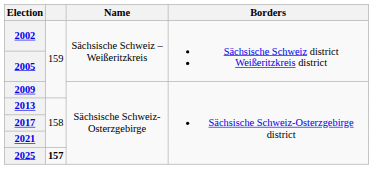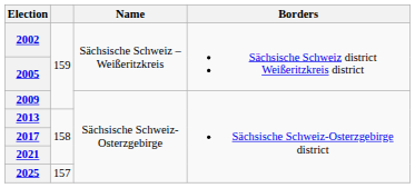2025 | column 2: bold -> normal
